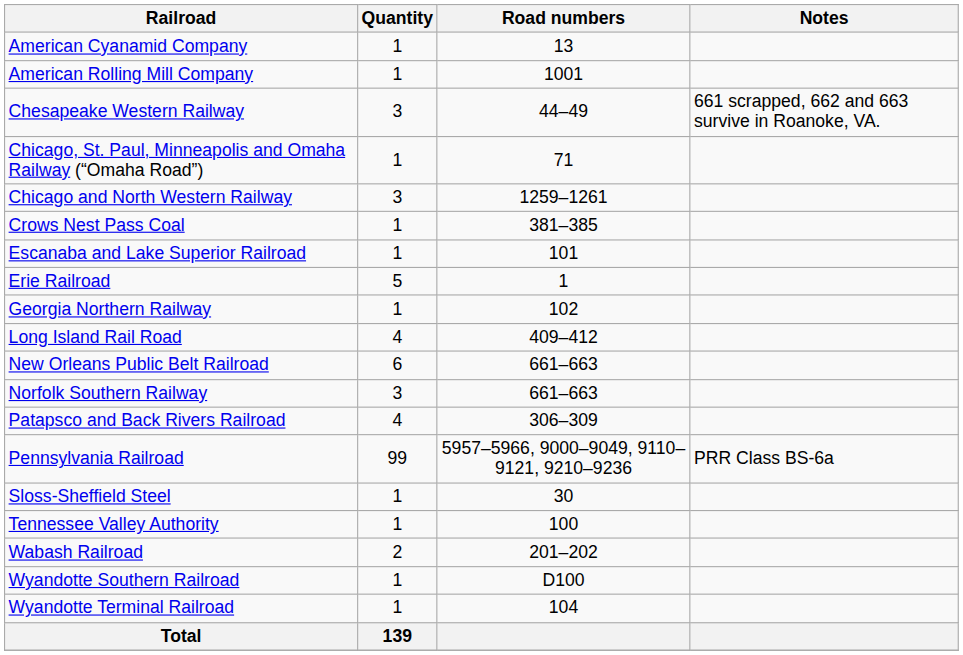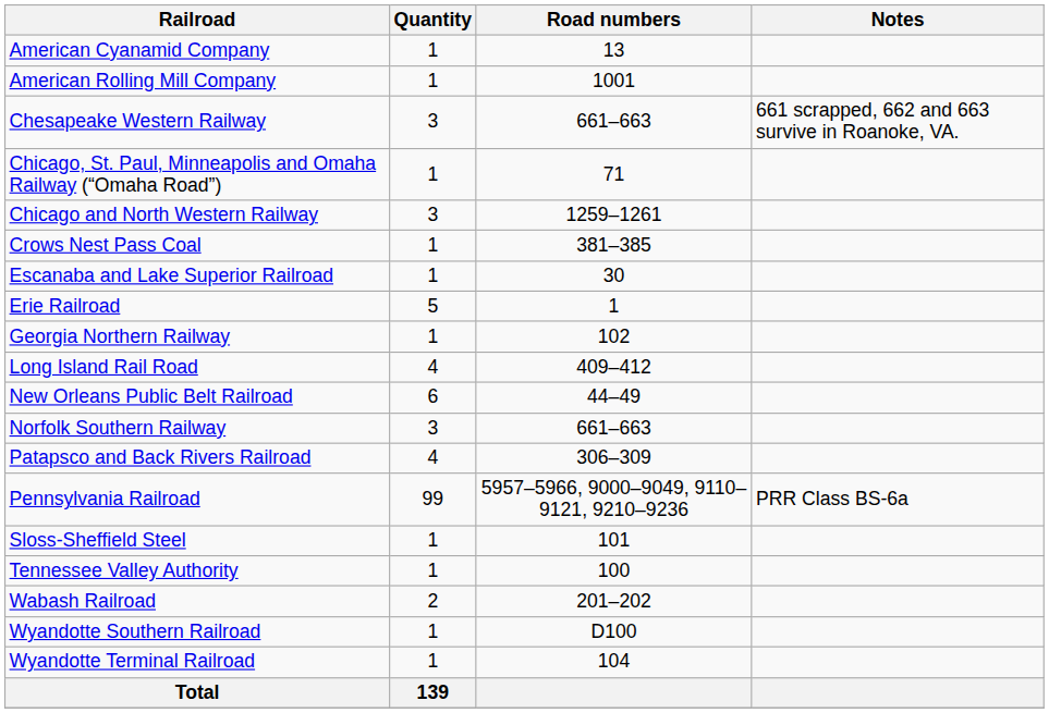Chesapeake Western Railway | Road numbers: 44–49 -> 661–663
Escanaba and Lake Superior Railroad | Road numbers: 101 -> 30
New Orleans Public Belt Railroad | Road numbers: 661–663 -> 44–49
Sloss-Sheffield Steel | Road numbers: 30 -> 101
